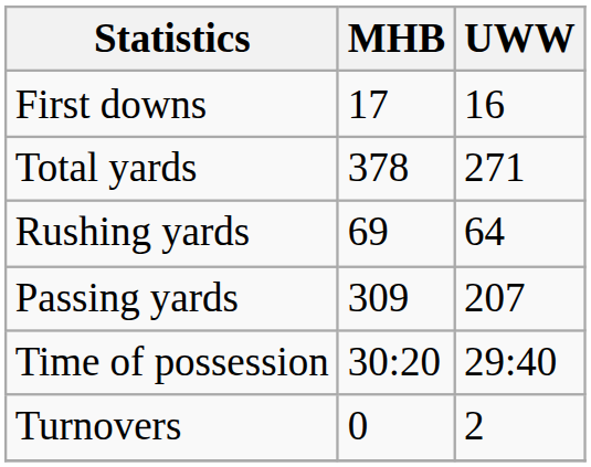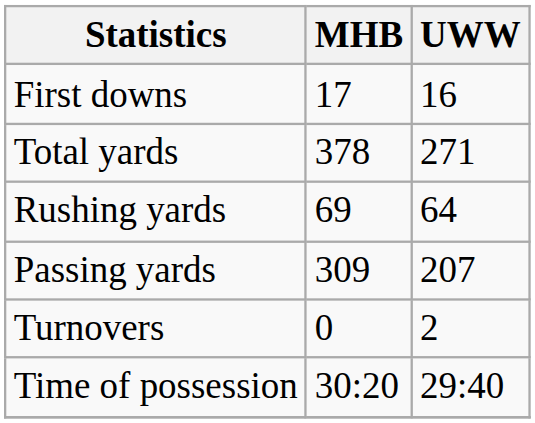rows swapped: Turnovers <-> Time of possession
